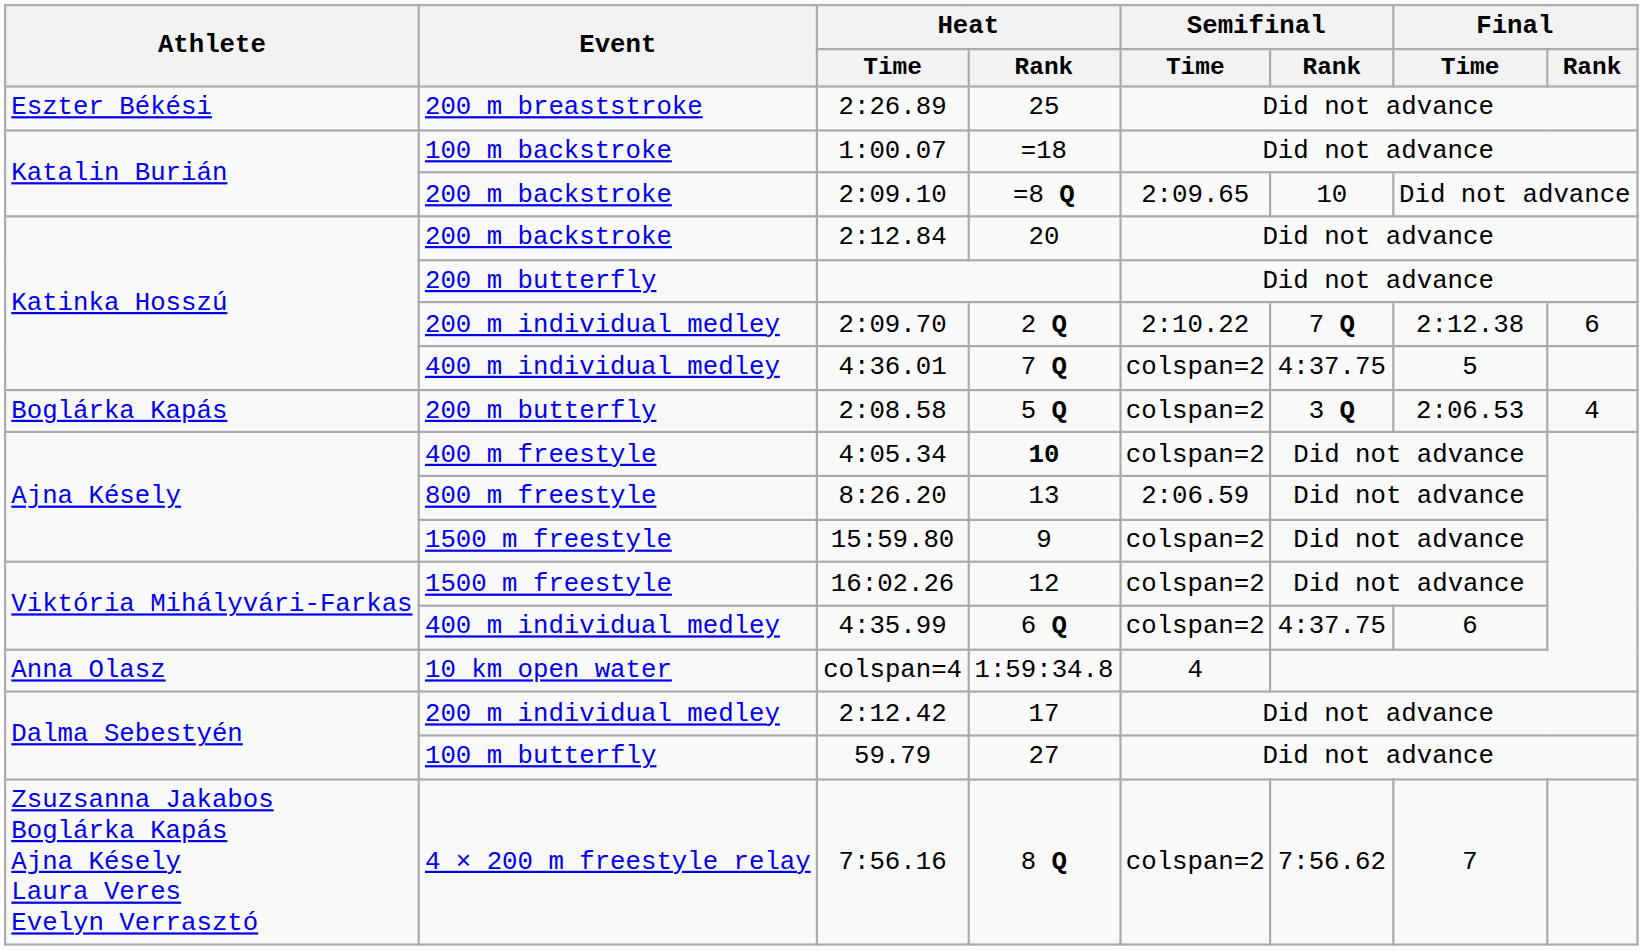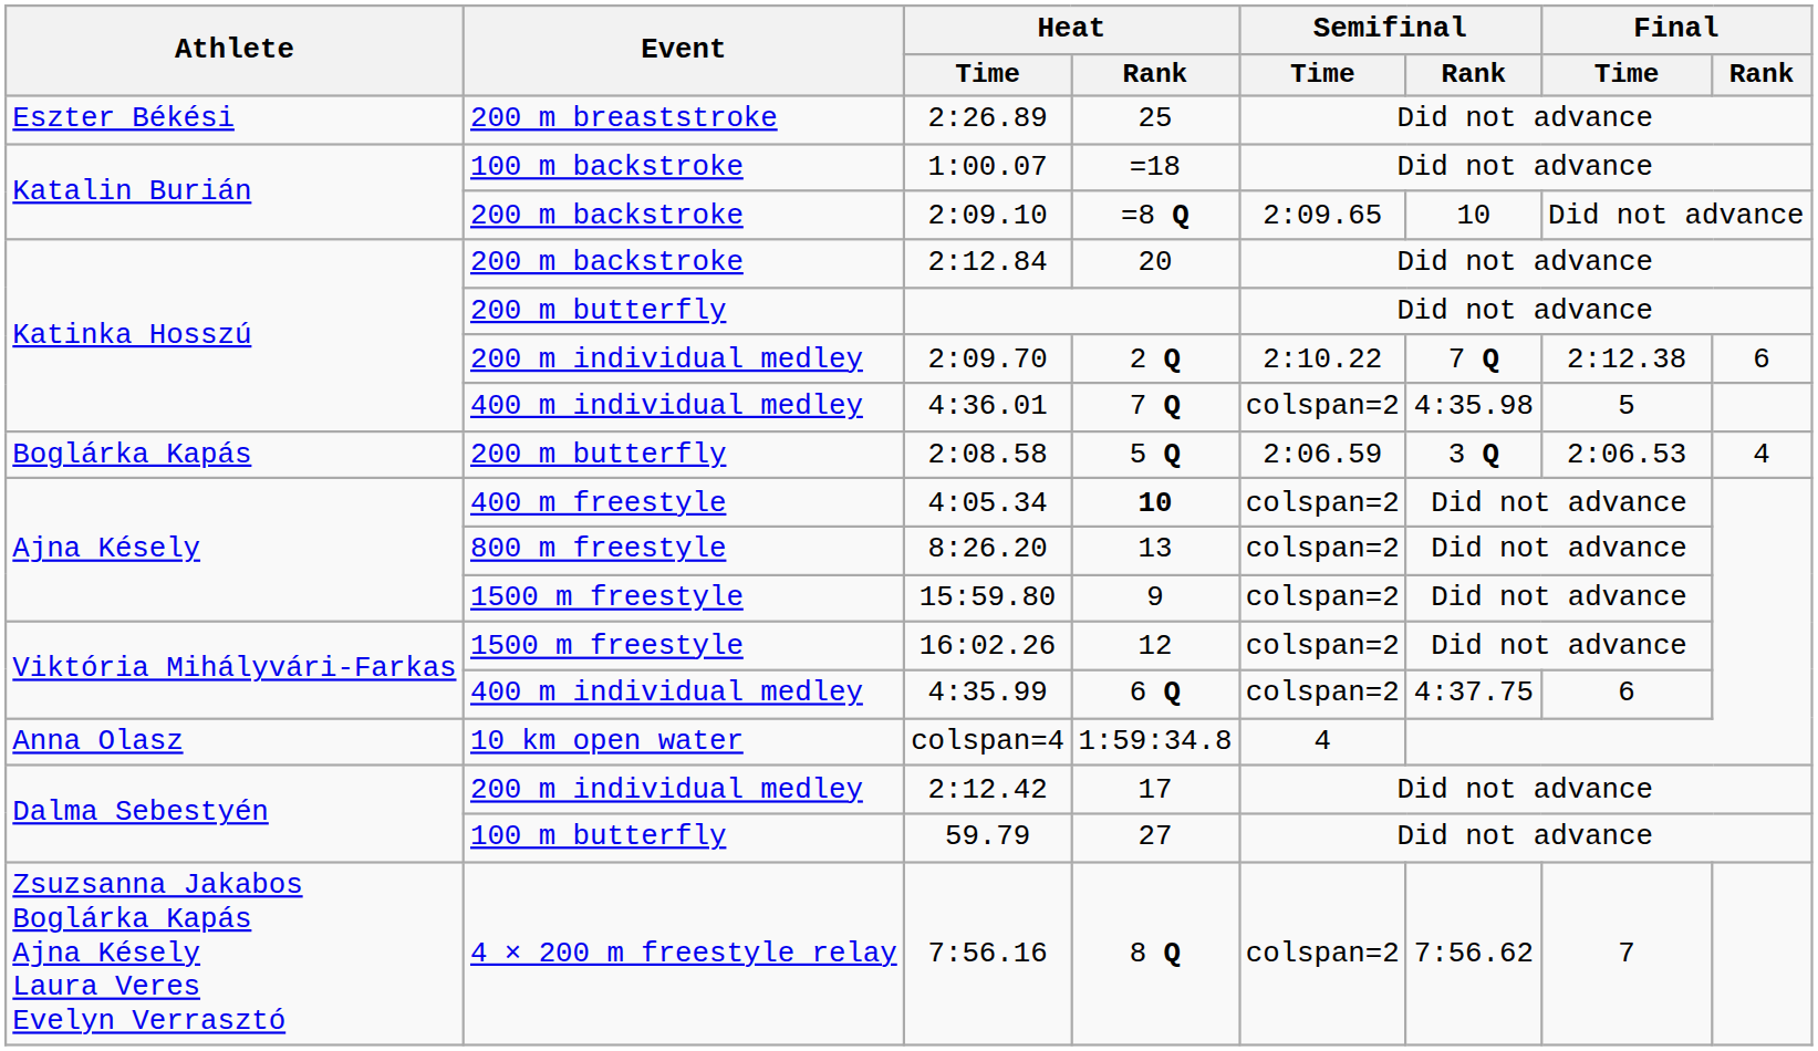4:36.01 | Semifinal / Rank: 4:37.75 -> 4:35.98
2:08.58 | Semifinal / Time: colspan=2 -> 2:06.59
8:26.20 | Semifinal / Time: 2:06.59 -> colspan=2
